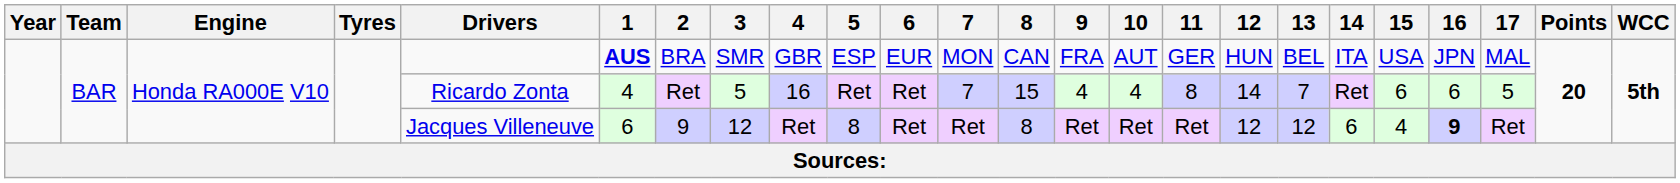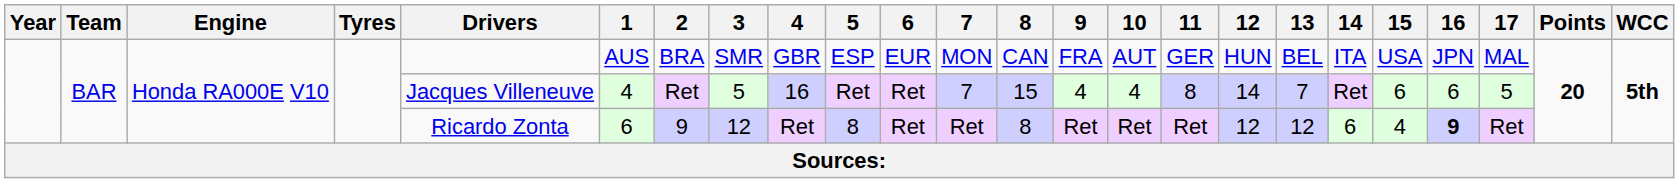row 2 | 1: bold -> normal
row 3 | Drivers: Ricardo Zonta -> Jacques Villeneuve
row 4 | Drivers: Jacques Villeneuve -> Ricardo Zonta
